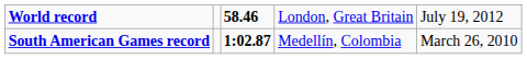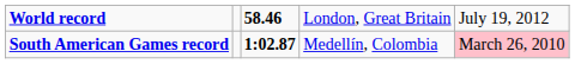South American Games record | column 5: no background -> pink background
